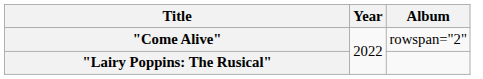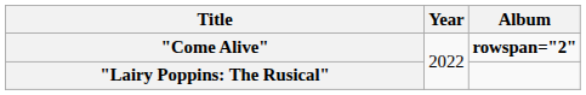"Come Alive" | Album: normal -> bold
